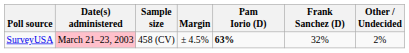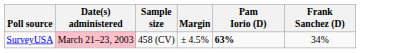- column: Other / Undecided | 2%
SurveyUSA | Frank Sanchez (D): 32% -> 34%
